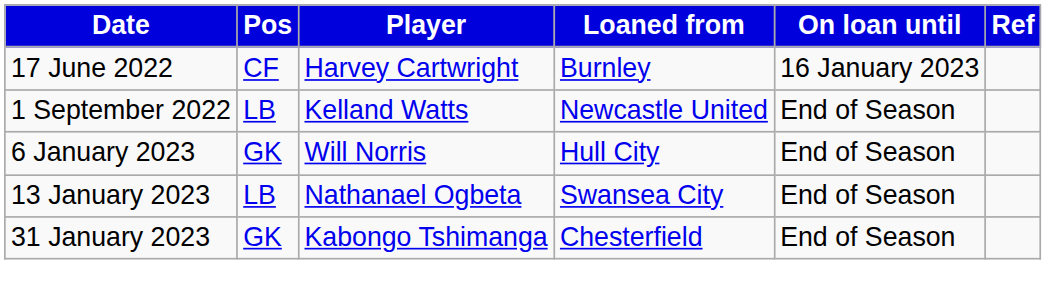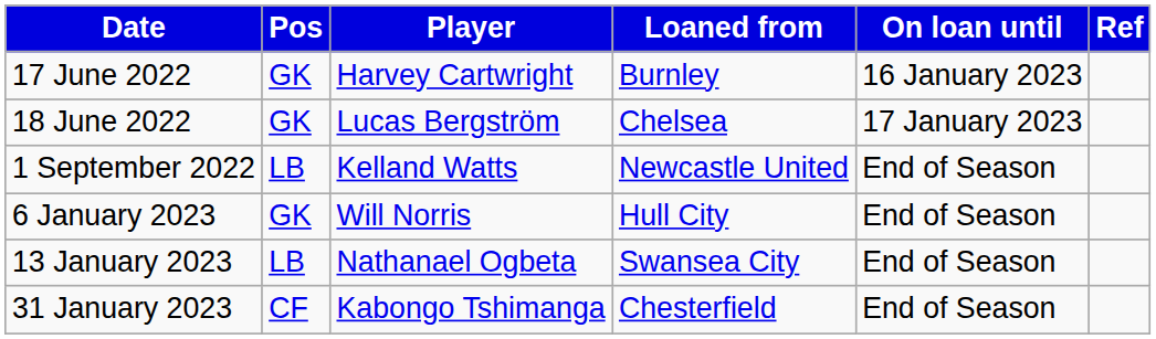17 June 2022 | Pos: CF -> GK
+ row: 18 June 2022 | GK | Lucas Bergström | Chelsea | 17 January 2023
31 January 2023 | Pos: GK -> CF
